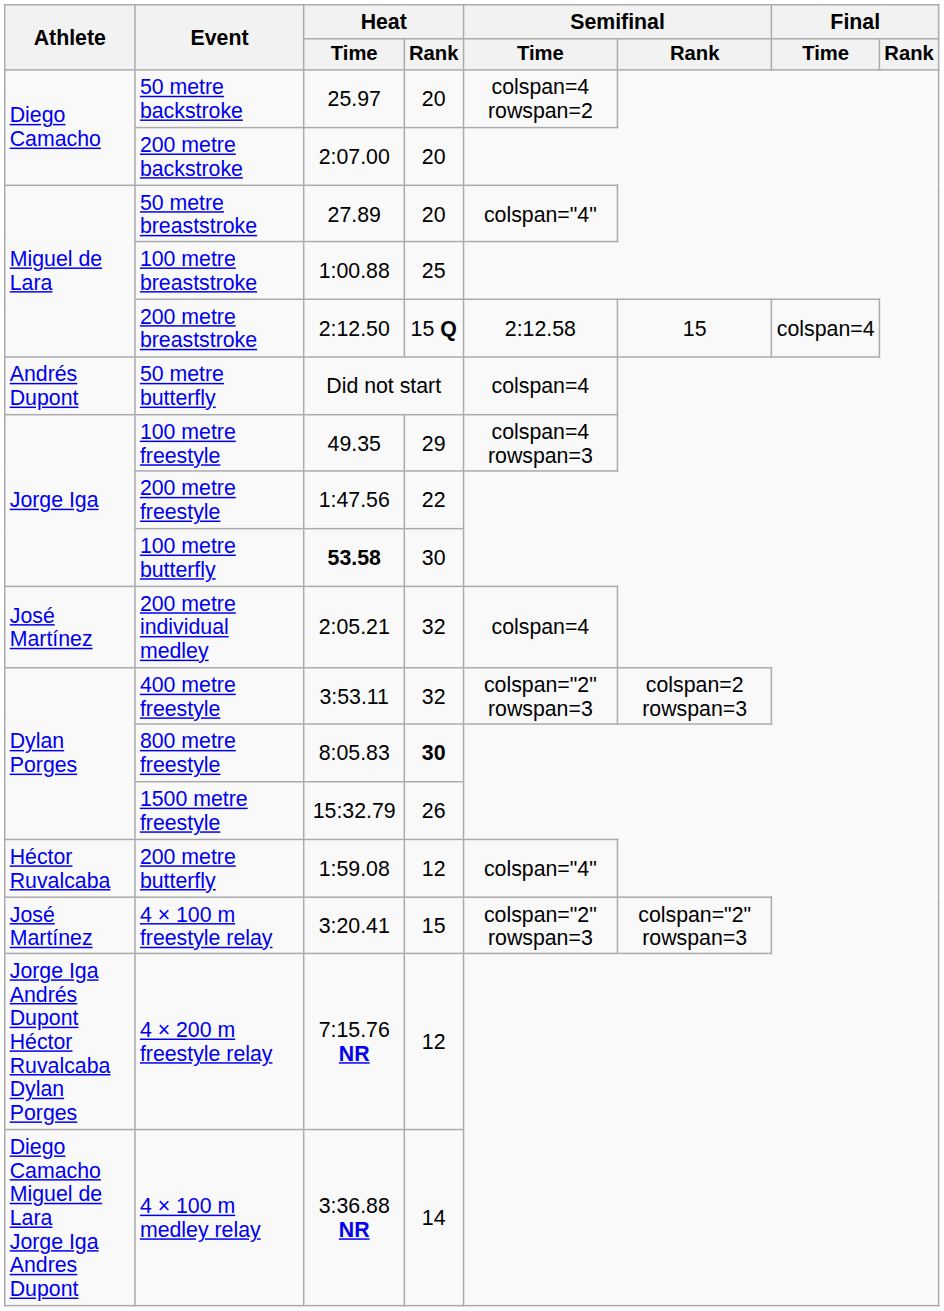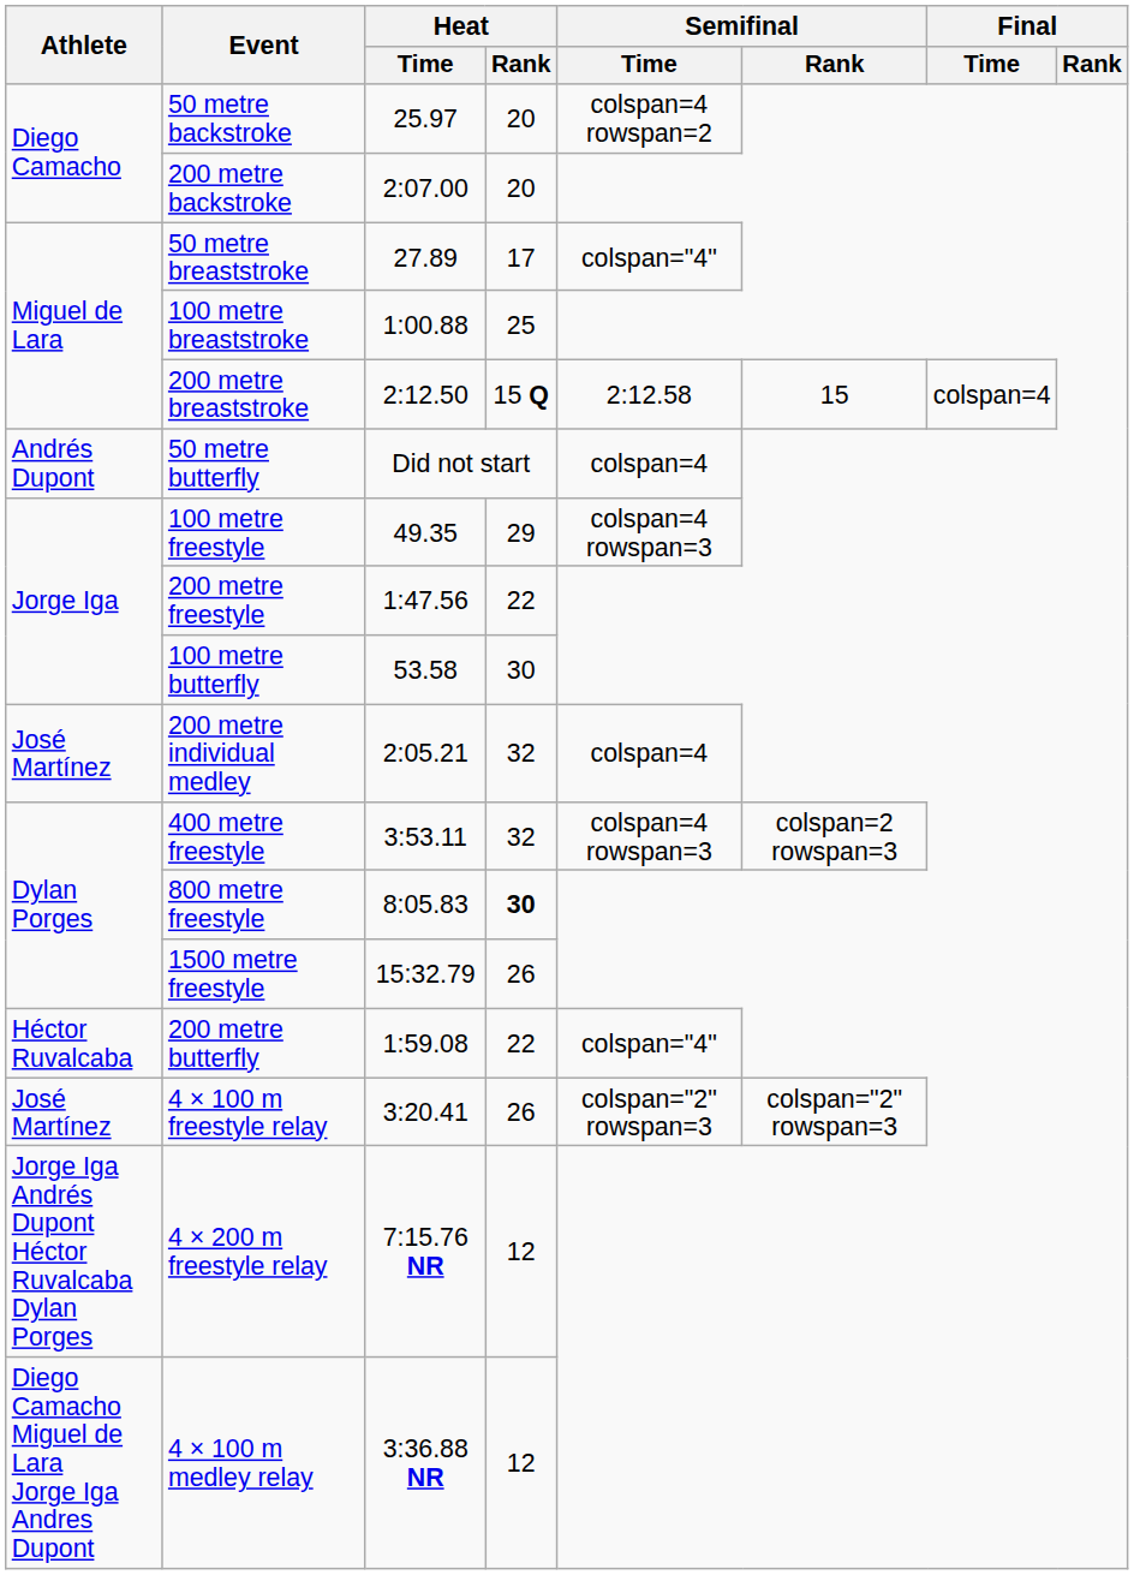50 metre breaststroke | Heat / Rank: 20 -> 17
100 metre butterfly | Heat / Time: bold -> normal
400 metre freestyle | Semifinal / Time: colspan="2" rowspan=3 -> colspan=4 rowspan=3
200 metre butterfly | Heat / Rank: 12 -> 22
4 × 100 m freestyle relay | Heat / Rank: 15 -> 26
4 × 100 m medley relay | Heat / Rank: 14 -> 12
